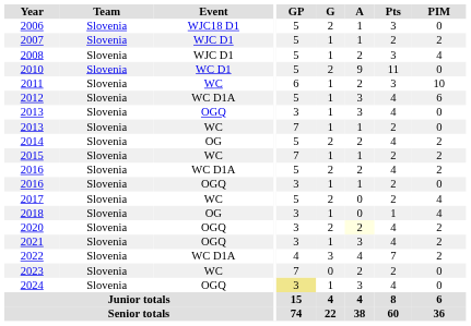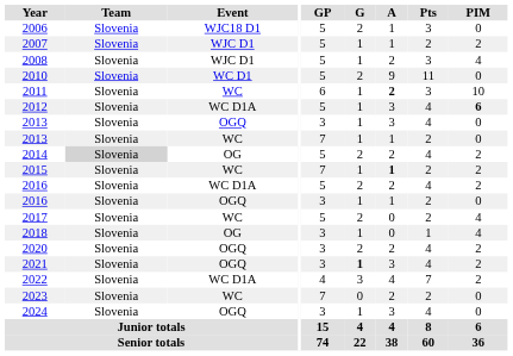2011 | A: normal -> bold
2012 | PIM: normal -> bold
2014 | Team: no background -> lightgrey background
2015 | A: normal -> bold
2020 | A: lightyellow background -> no background
2021 | G: normal -> bold
2024 | GP: khaki background -> no background
